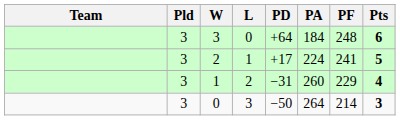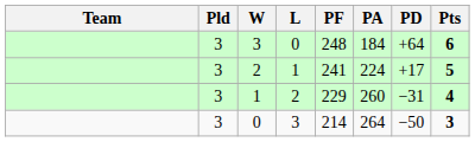columns swapped: PF <-> PD
